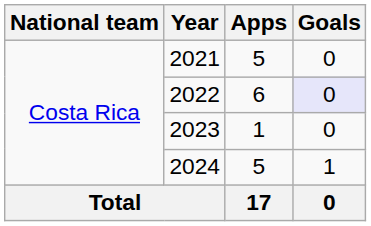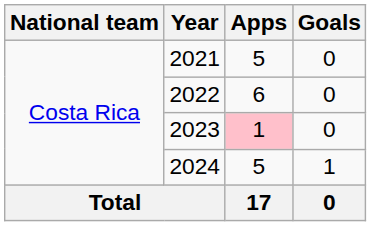2022 | Goals: lavender background -> no background
2023 | Apps: no background -> pink background
